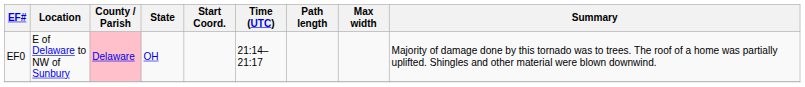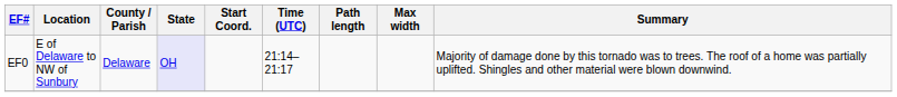EF0 | County / Parish: pink background -> no background
EF0 | State: no background -> lavender background
